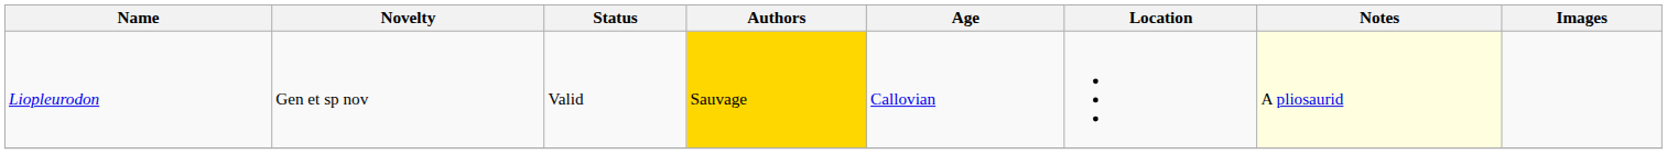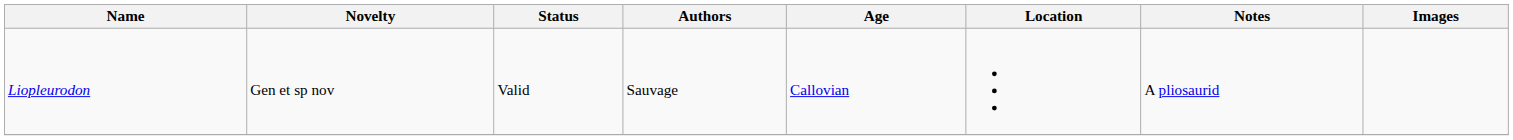Liopleurodon | Authors: gold background -> no background
Liopleurodon | Notes: lightyellow background -> no background
